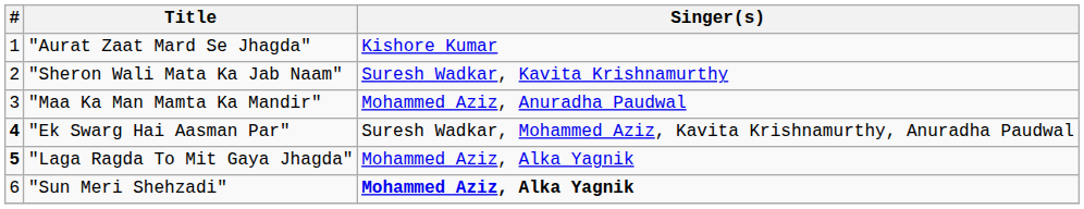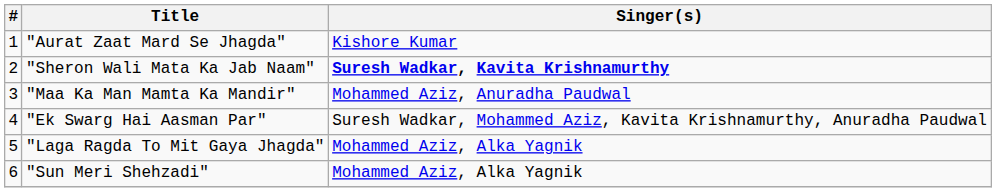"Sheron Wali Mata Ka Jab Naam" | Singer(s): normal -> bold
"Ek Swarg Hai Aasman Par" | #: bold -> normal
"Laga Ragda To Mit Gaya Jhagda" | #: bold -> normal
"Sun Meri Shehzadi" | Singer(s): bold -> normal
